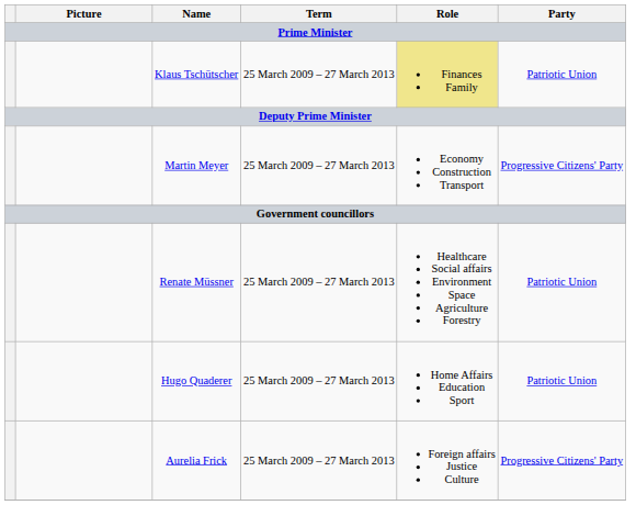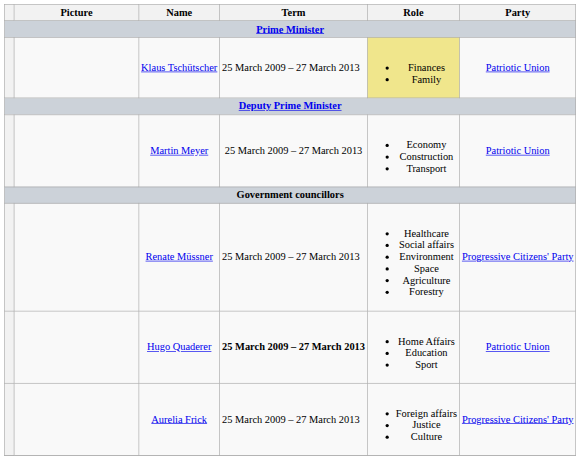Martin Meyer | Party: Progressive Citizens' Party -> Patriotic Union
Renate Müssner | Party: Patriotic Union -> Progressive Citizens' Party
Hugo Quaderer | Term: normal -> bold
